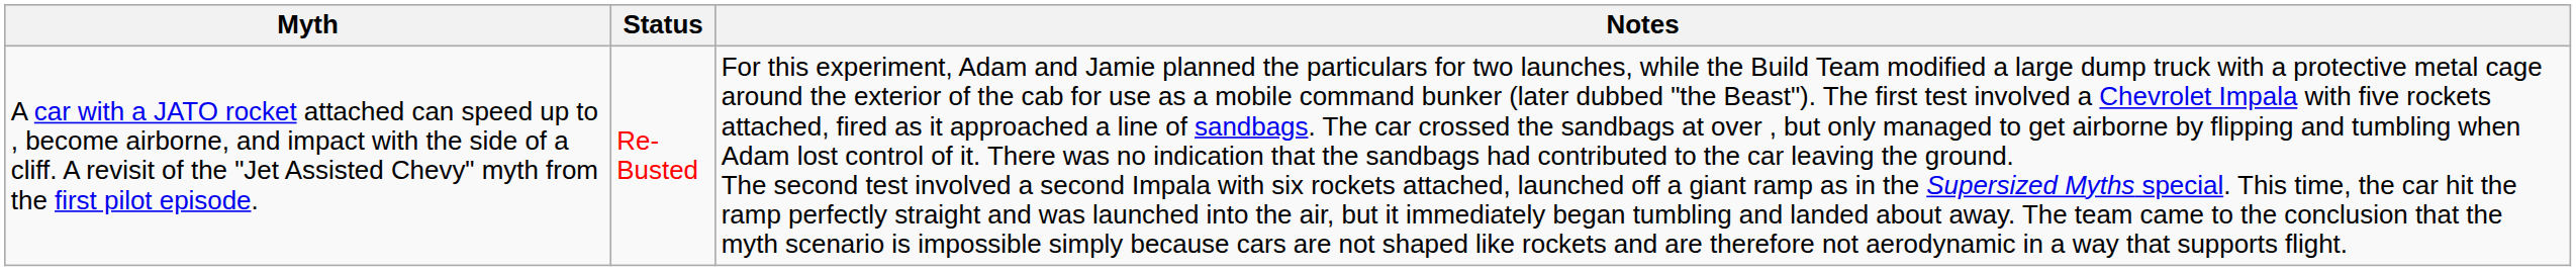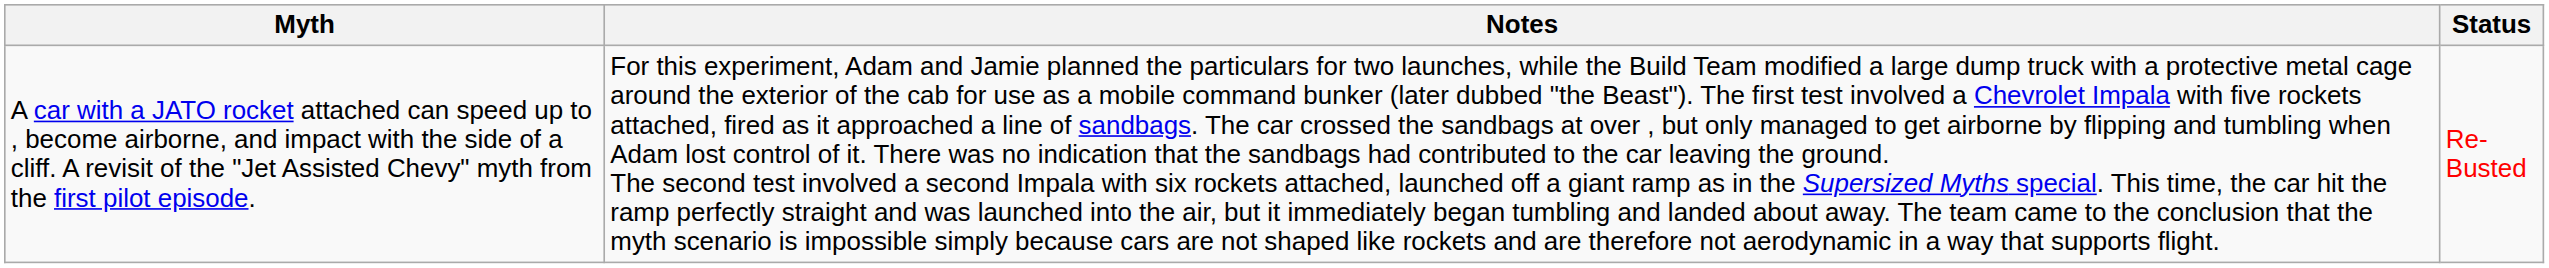columns swapped: Status <-> Notes
